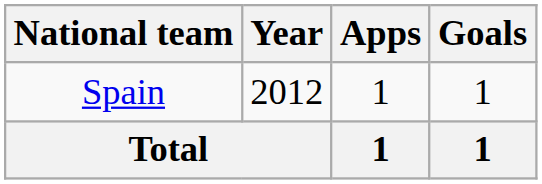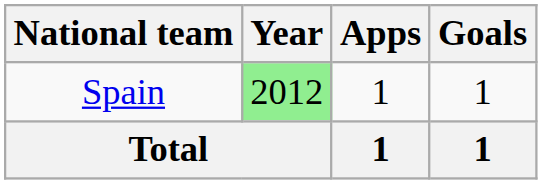Spain | Year: no background -> lightgreen background
